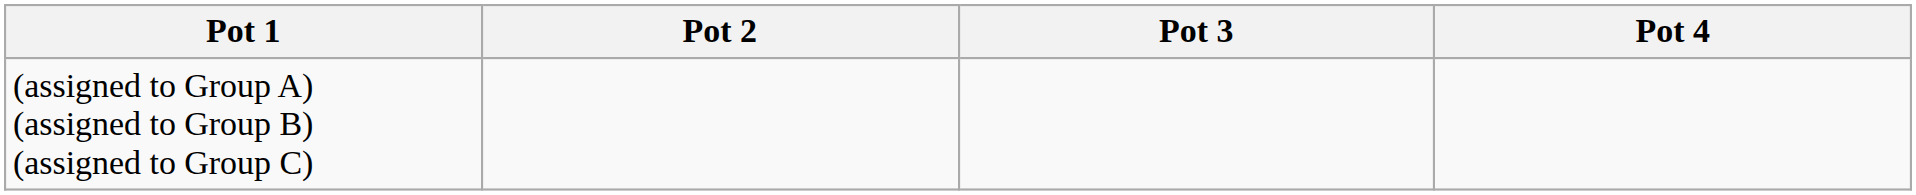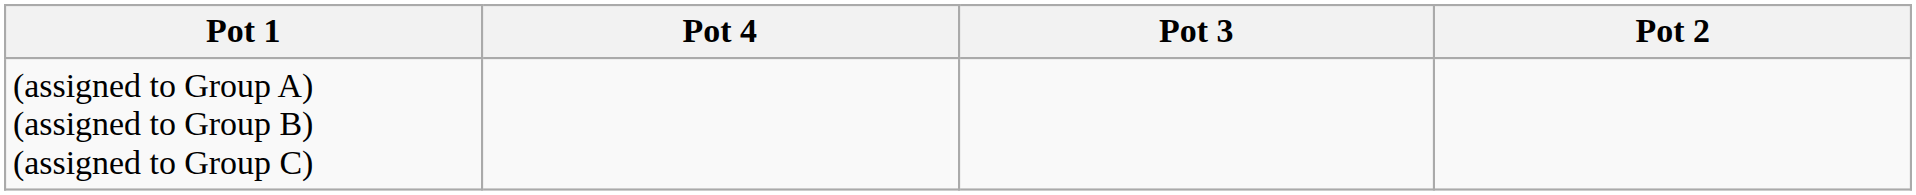columns swapped: Pot 2 <-> Pot 4
